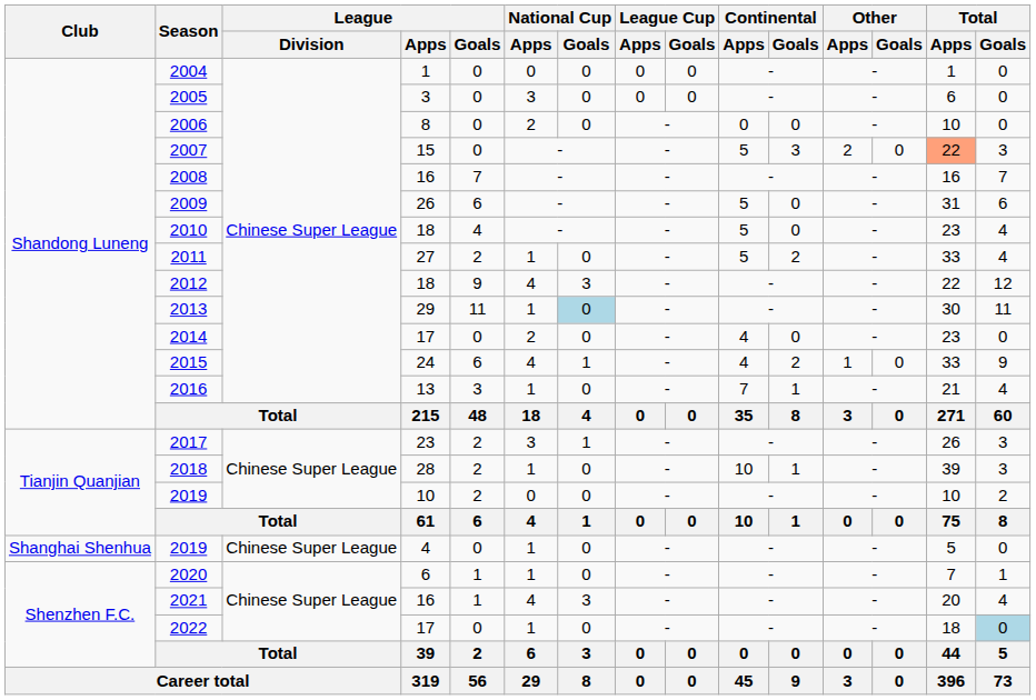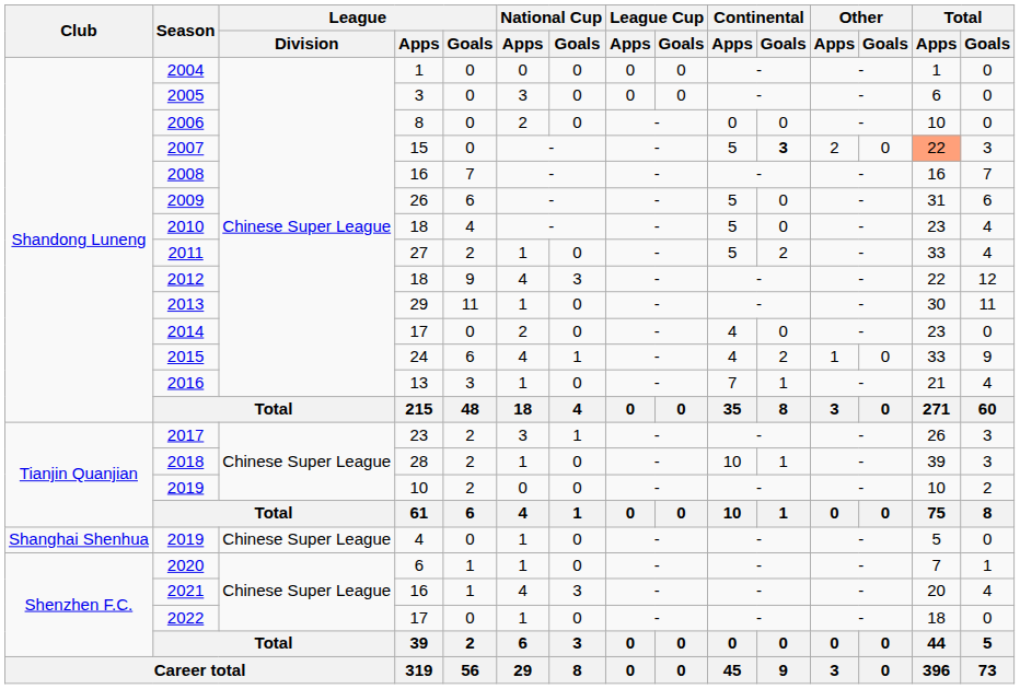2007 | Continental / Goals: normal -> bold
2013 | National Cup / Goals: lightblue background -> no background
2022 | Total / Goals: lightblue background -> no background
